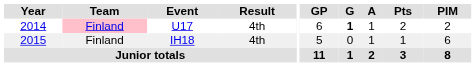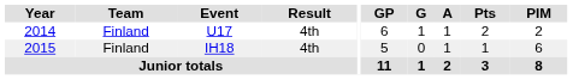U17 | Team: pink background -> no background
U17 | G: bold -> normal
